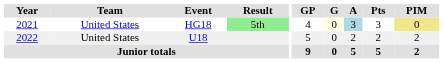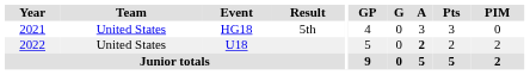HG18 | Result: lightgreen background -> no background
HG18 | G: lightyellow background -> no background
HG18 | A: lightblue background -> no background
HG18 | PIM: khaki background -> no background
U18 | A: normal -> bold
